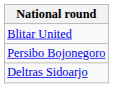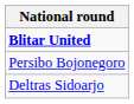row 2 | column 1: normal -> bold
